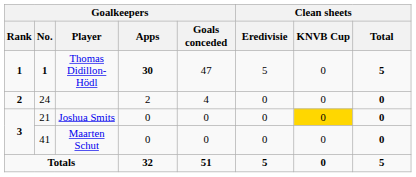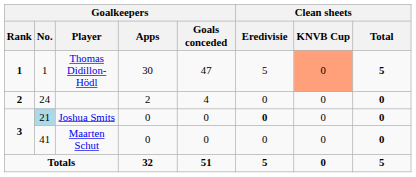Thomas Didillon-Hödl | Goalkeepers / No.: bold -> normal
Thomas Didillon-Hödl | Goalkeepers / Apps: bold -> normal
Thomas Didillon-Hödl | Clean sheets / KNVB Cup: no background -> lightsalmon background
Joshua Smits | Goalkeepers / No.: no background -> lightblue background
Joshua Smits | Clean sheets / Eredivisie: normal -> bold
Joshua Smits | Clean sheets / KNVB Cup: gold background -> no background
